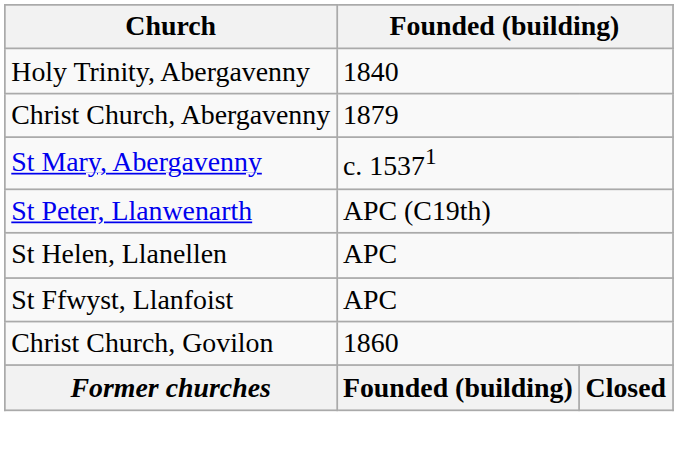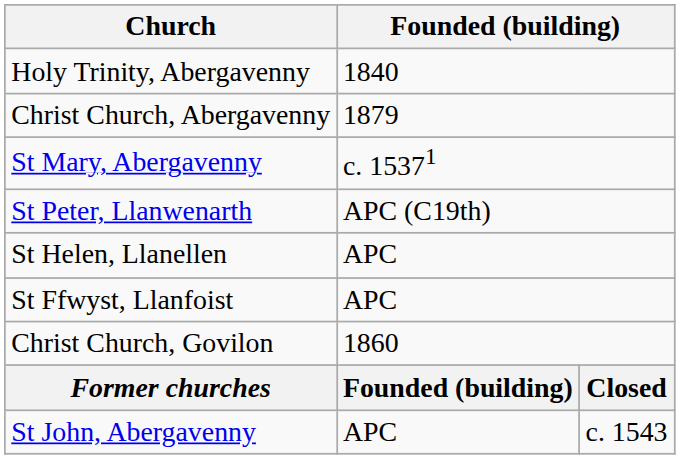+ row: St John, Abergavenny | APC | c. 1543
